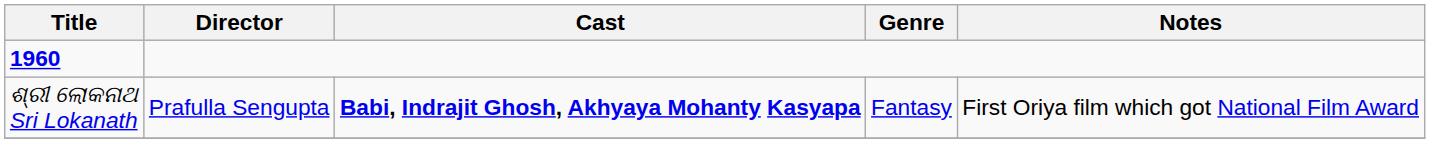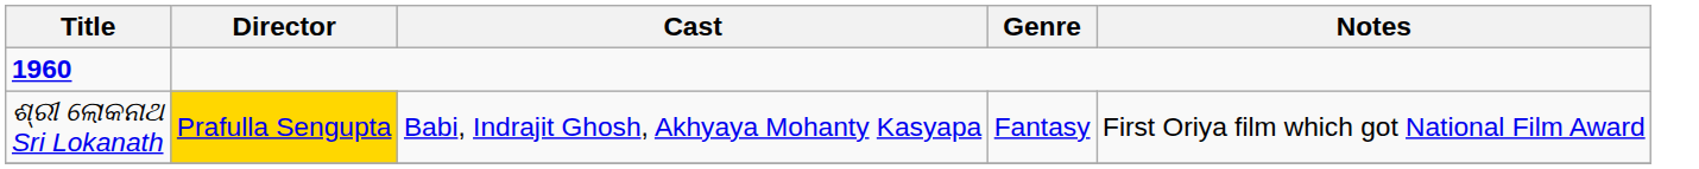ଶ୍ରୀ ଲୋକନାଥ Sri Lokanath | Director: no background -> gold background
ଶ୍ରୀ ଲୋକନାଥ Sri Lokanath | Cast: bold -> normal
